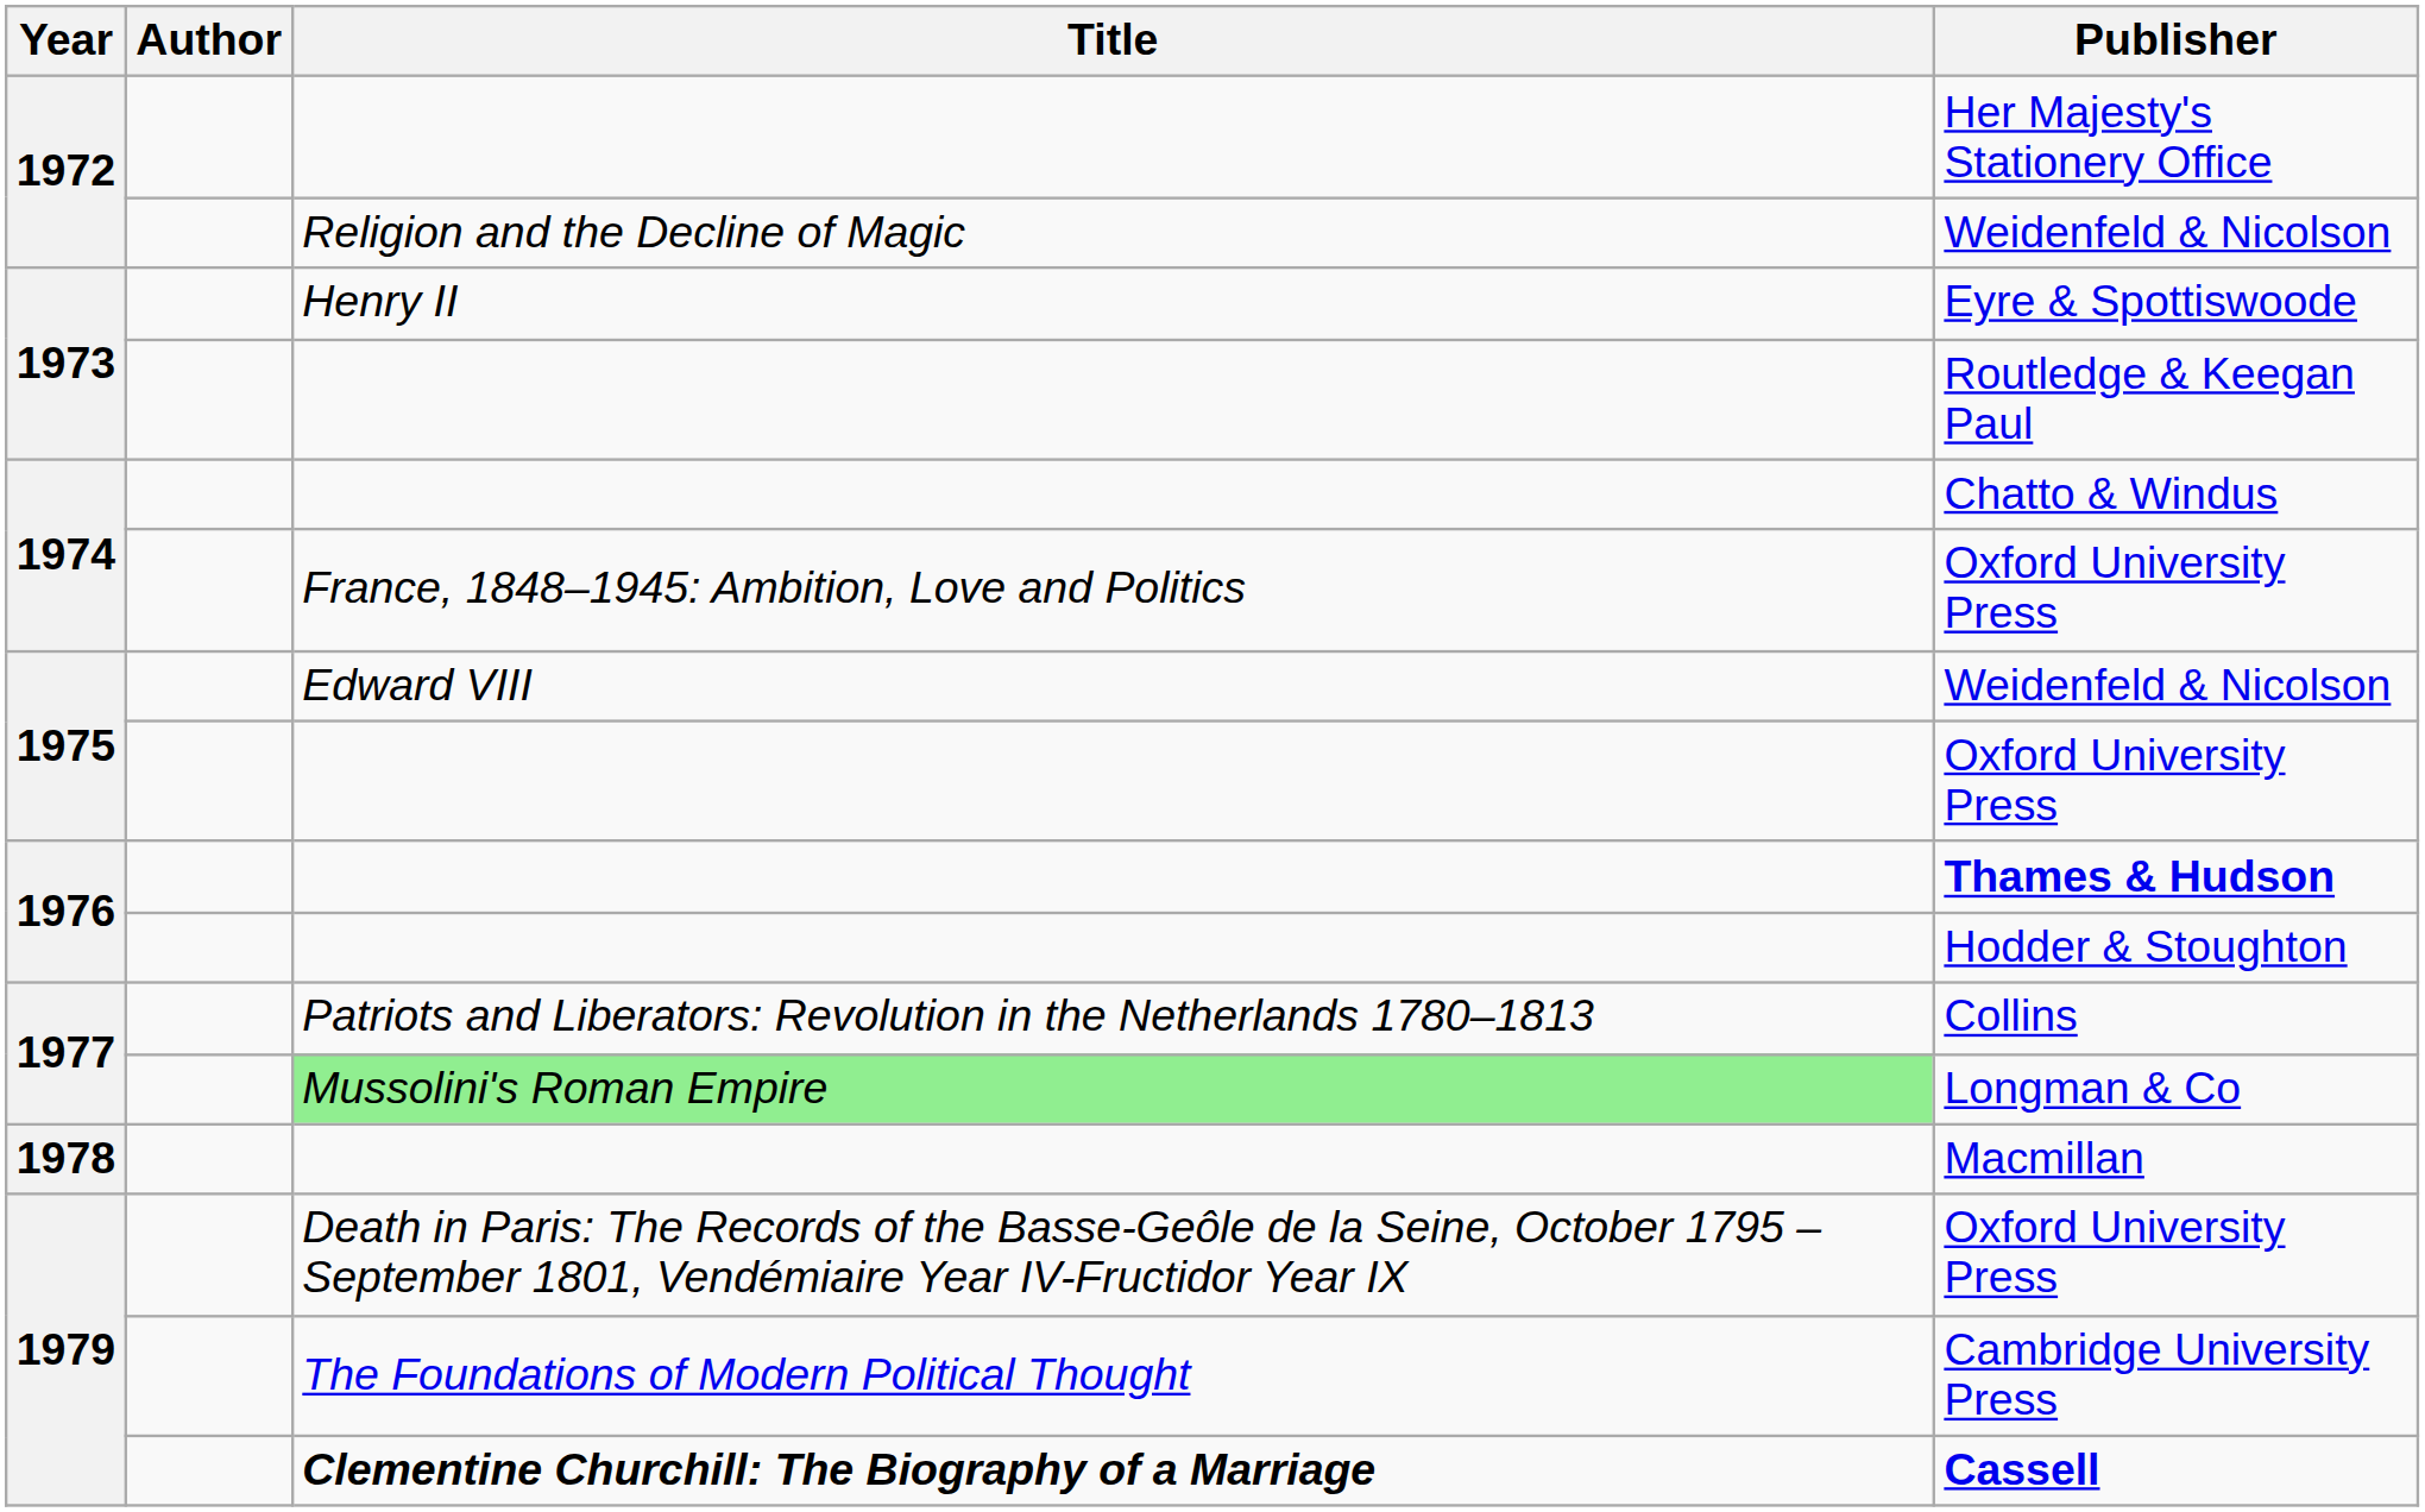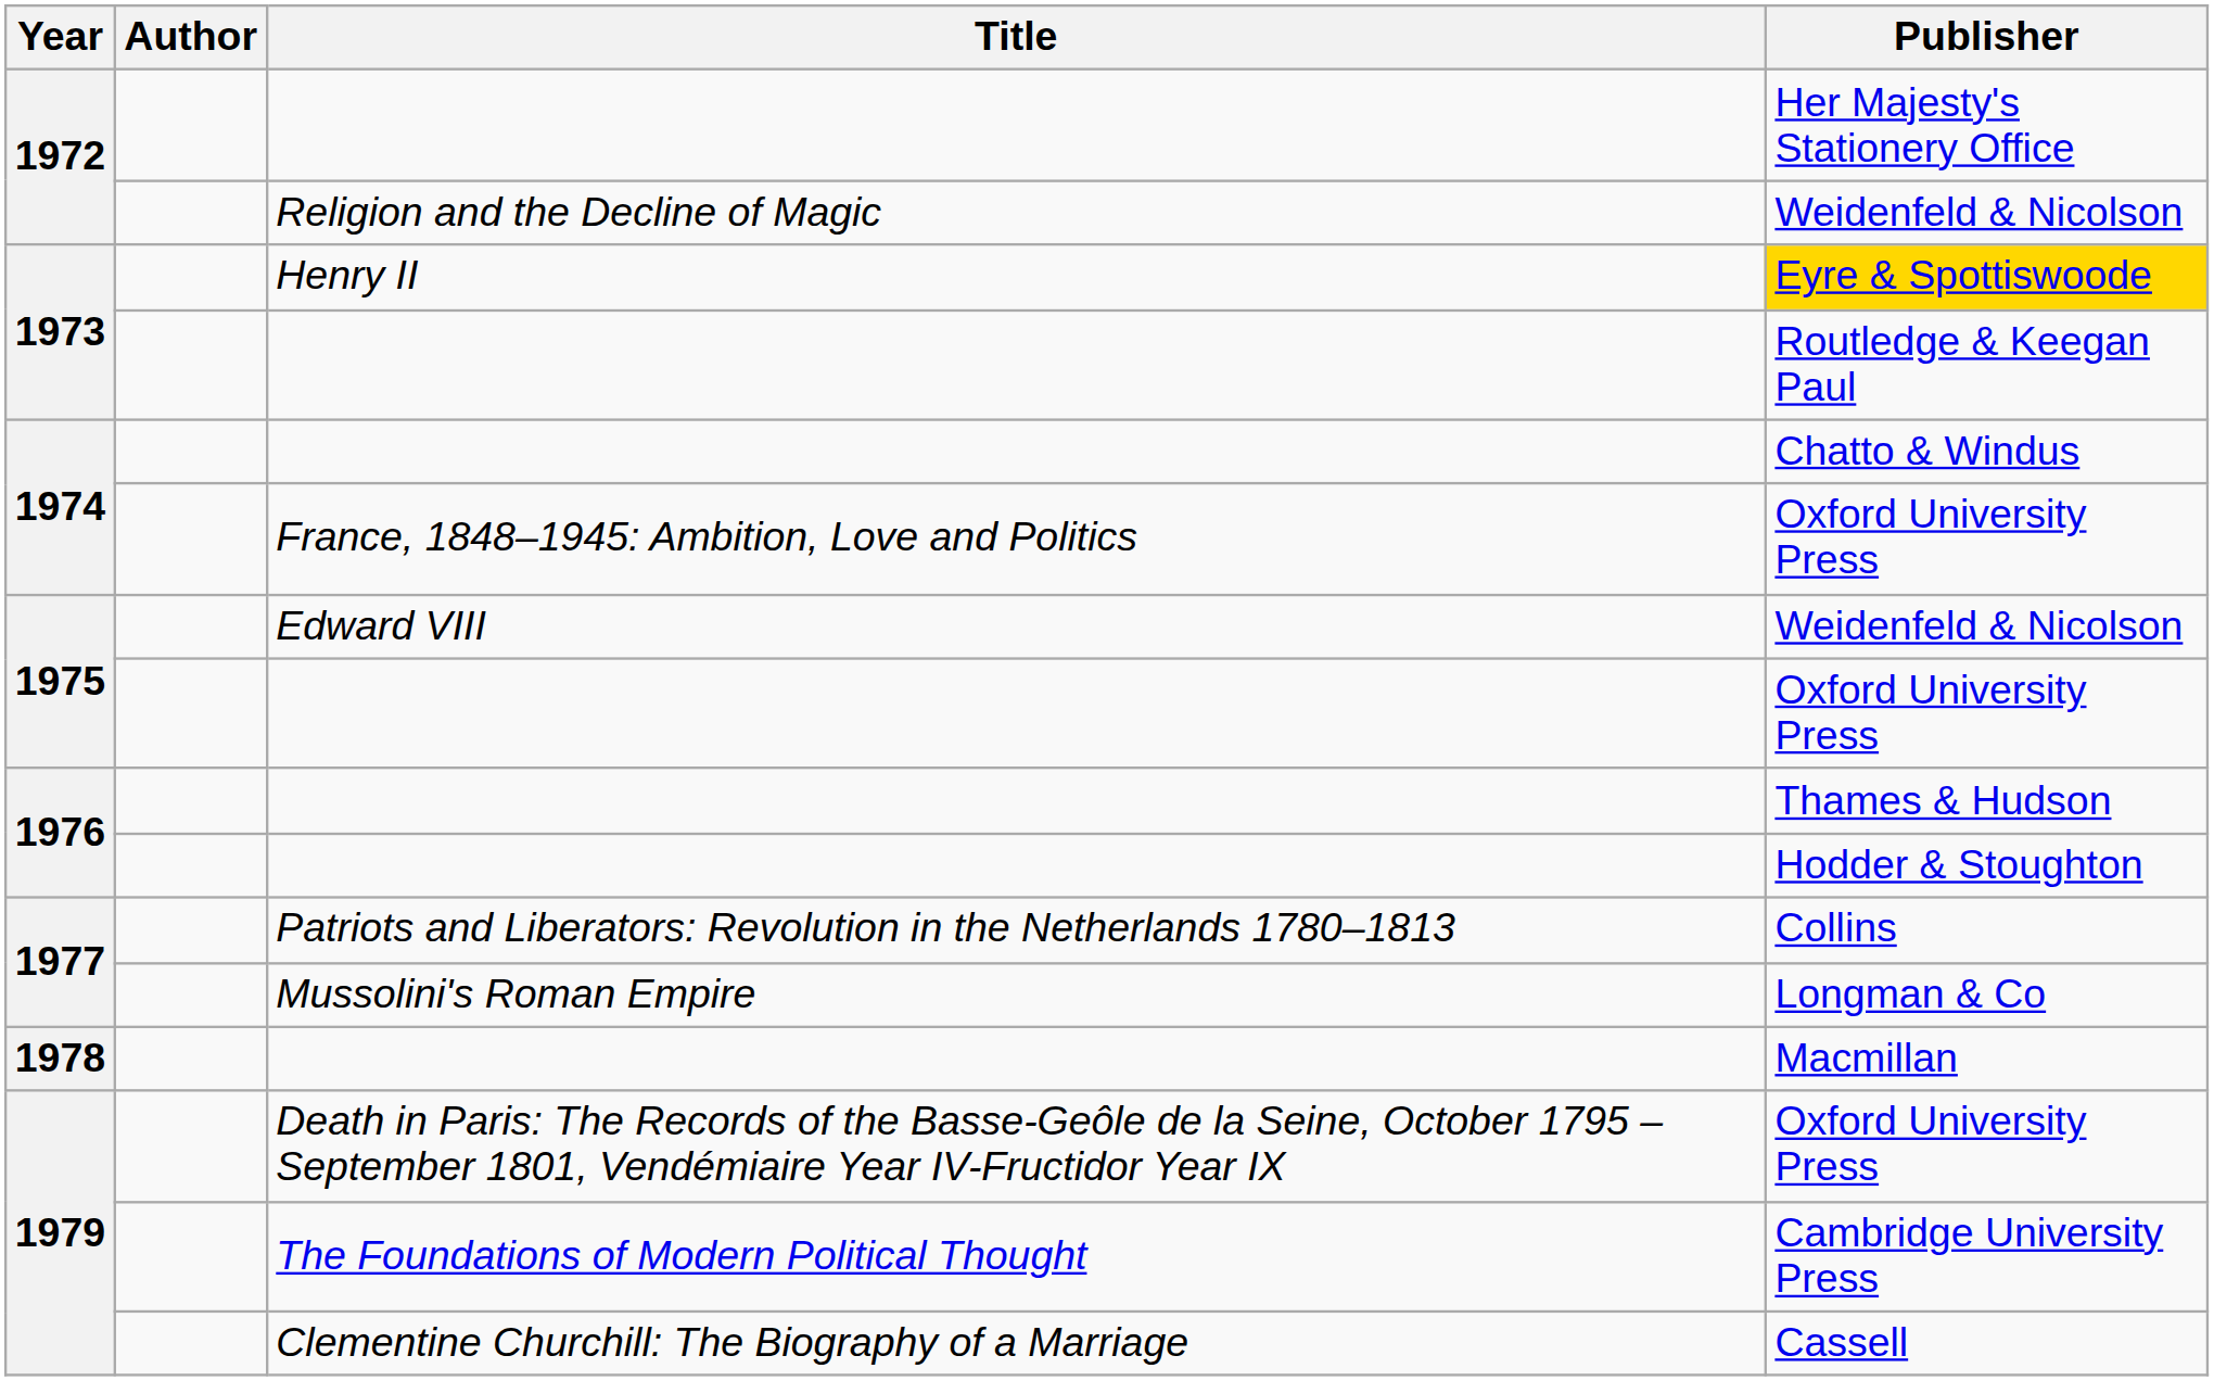Eyre & Spottiswoode | Publisher: no background -> gold background
Thames & Hudson | Publisher: bold -> normal
Longman & Co | Title: lightgreen background -> no background
Cassell | Title: bold -> normal
Cassell | Publisher: bold -> normal
